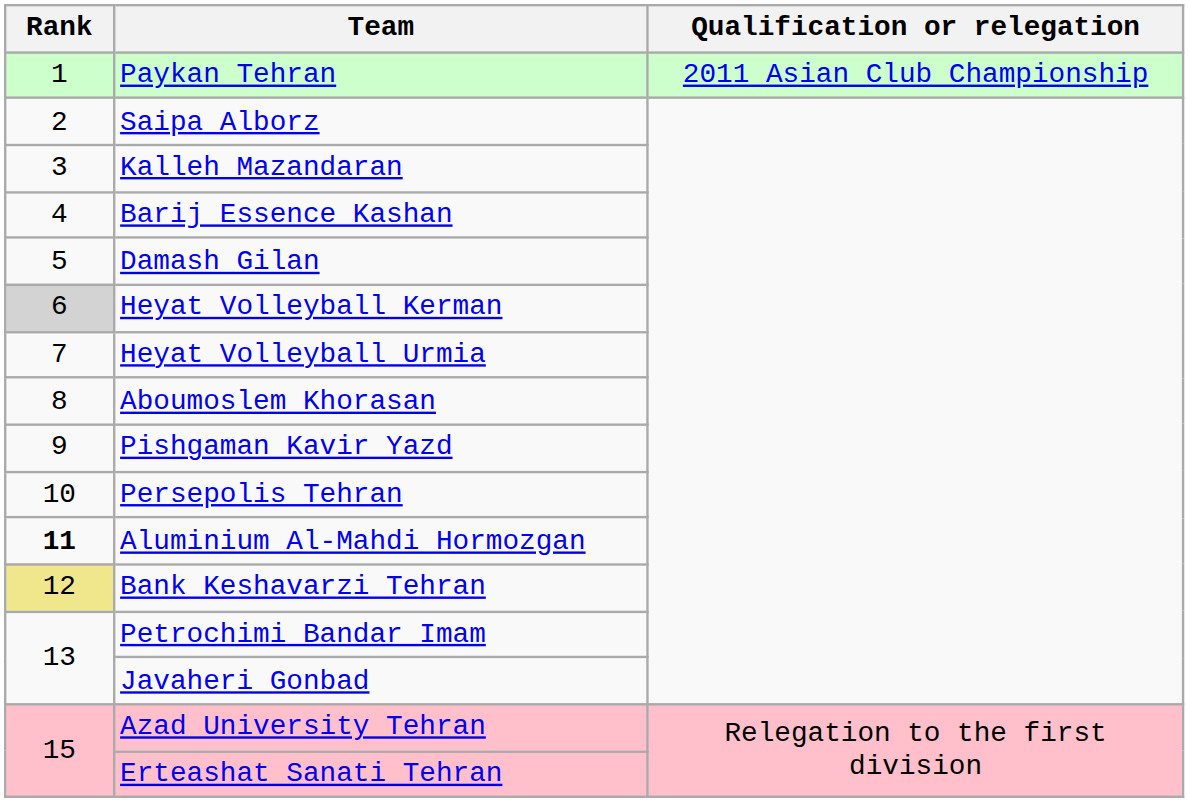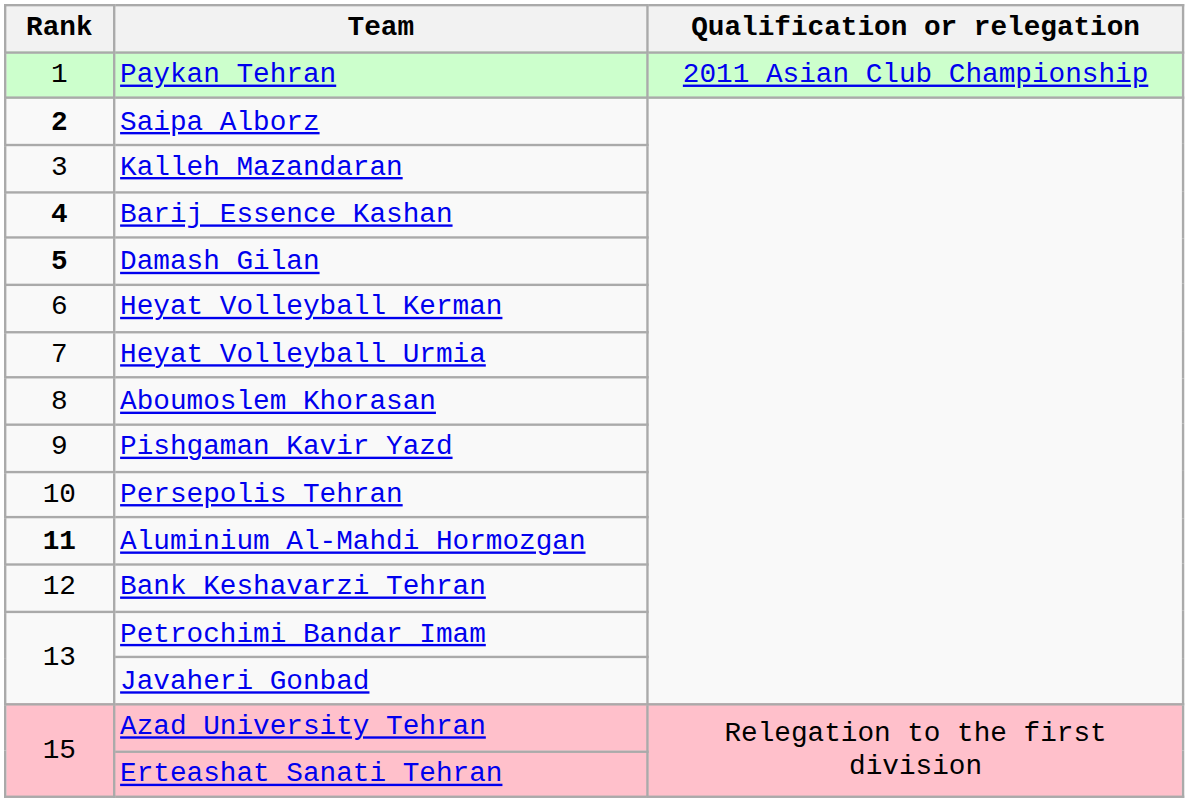Saipa Alborz | Rank: normal -> bold
Barij Essence Kashan | Rank: normal -> bold
Damash Gilan | Rank: normal -> bold
Heyat Volleyball Kerman | Rank: lightgrey background -> no background
Bank Keshavarzi Tehran | Rank: khaki background -> no background
